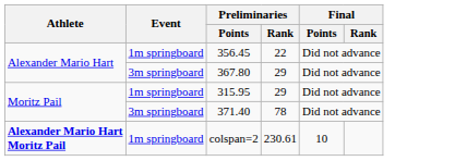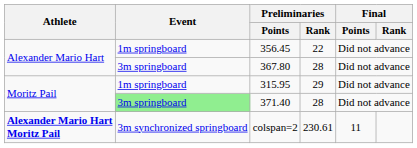367.80 | Preliminaries / Rank: 29 -> 28
371.40 | Event: no background -> lightgreen background
371.40 | Preliminaries / Rank: 78 -> 28
colspan=2 | Event: 1m springboard -> 3m synchronized springboard
colspan=2 | Final / Points: 10 -> 11
